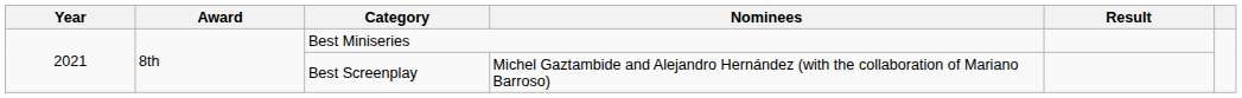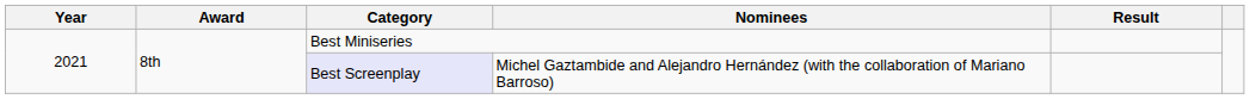Best Screenplay | Category: no background -> lavender background
